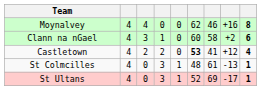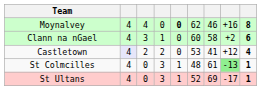Moynalvey | column 5: normal -> bold
Castletown | column 2: no background -> lavender background
Castletown | column 6: bold -> normal
St Colmcilles | column 8: no background -> lightgreen background
